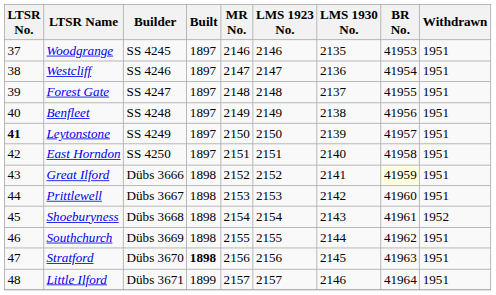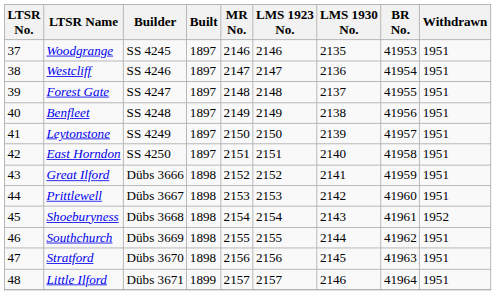Leytonstone | LTSR No.: bold -> normal
Great Ilford | BR No.: lightyellow background -> no background
Stratford | Built: bold -> normal
